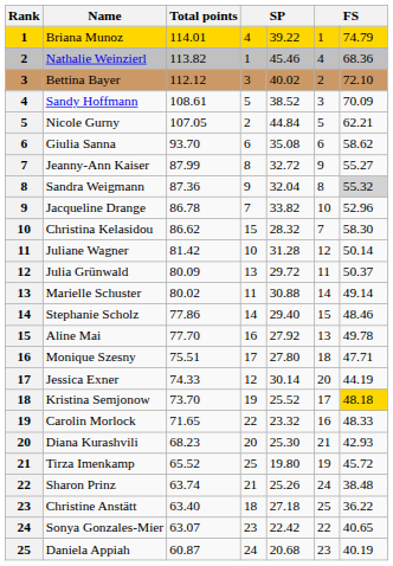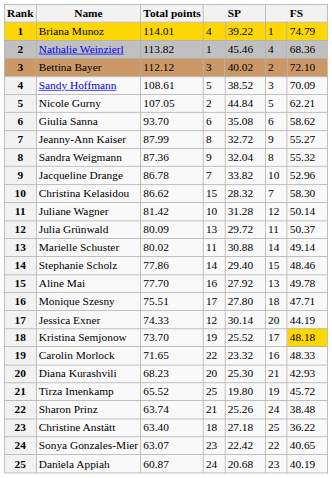Sandra Weigmann | column 7: lightgrey background -> no background
